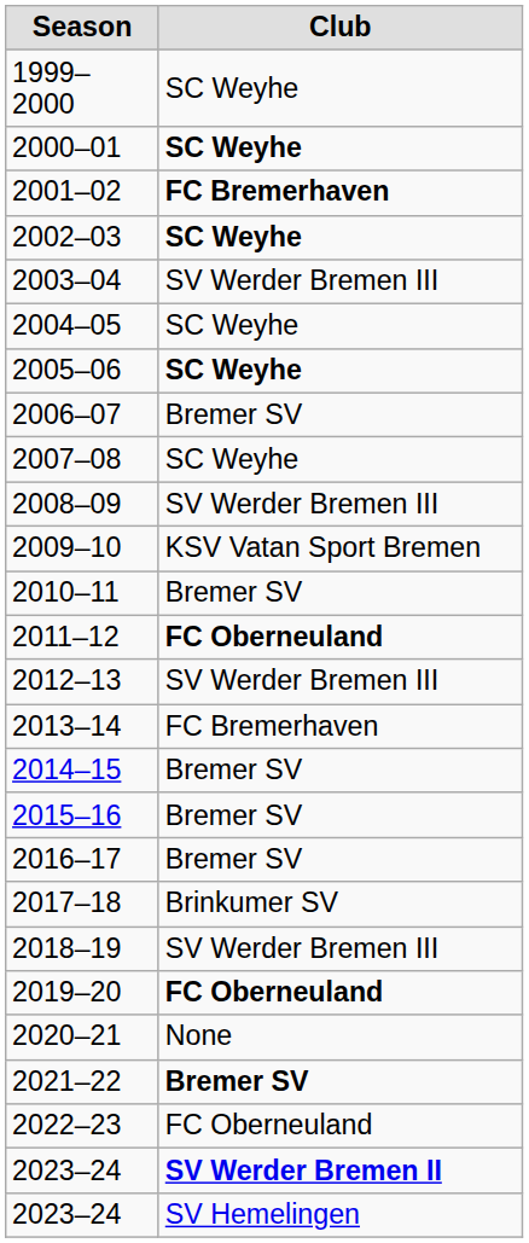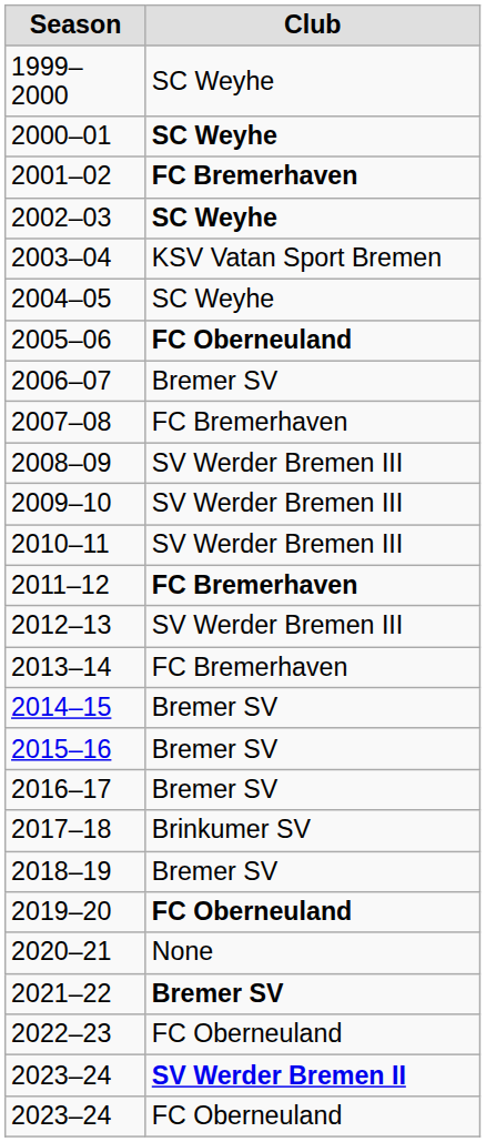row 6 | Club: SV Werder Bremen III -> KSV Vatan Sport Bremen
row 8 | Club: SC Weyhe -> FC Oberneuland
row 10 | Club: SC Weyhe -> FC Bremerhaven
row 12 | Club: KSV Vatan Sport Bremen -> SV Werder Bremen III
row 13 | Club: Bremer SV -> SV Werder Bremen III
row 14 | Club: FC Oberneuland -> FC Bremerhaven
row 21 | Club: SV Werder Bremen III -> Bremer SV
row 27 | Club: SV Hemelingen -> FC Oberneuland
